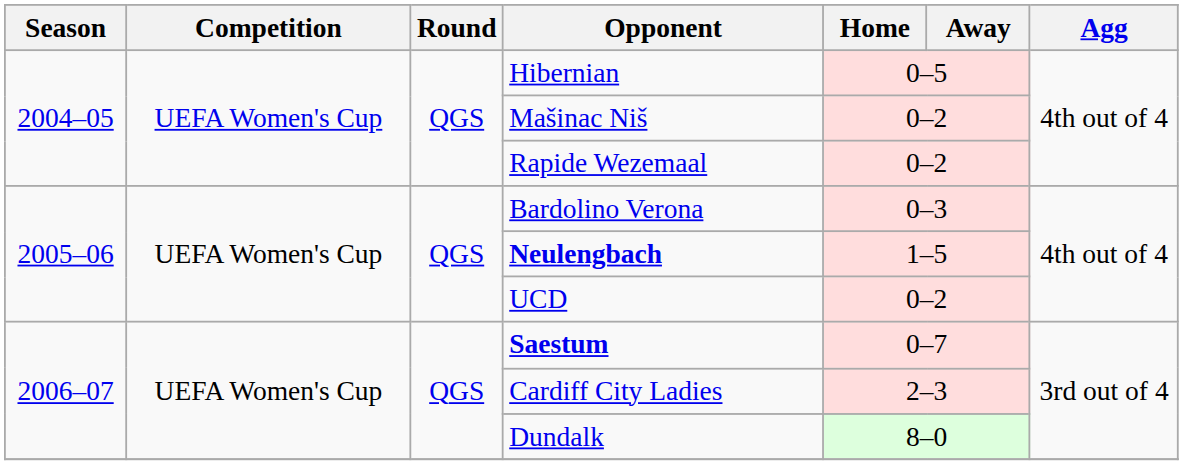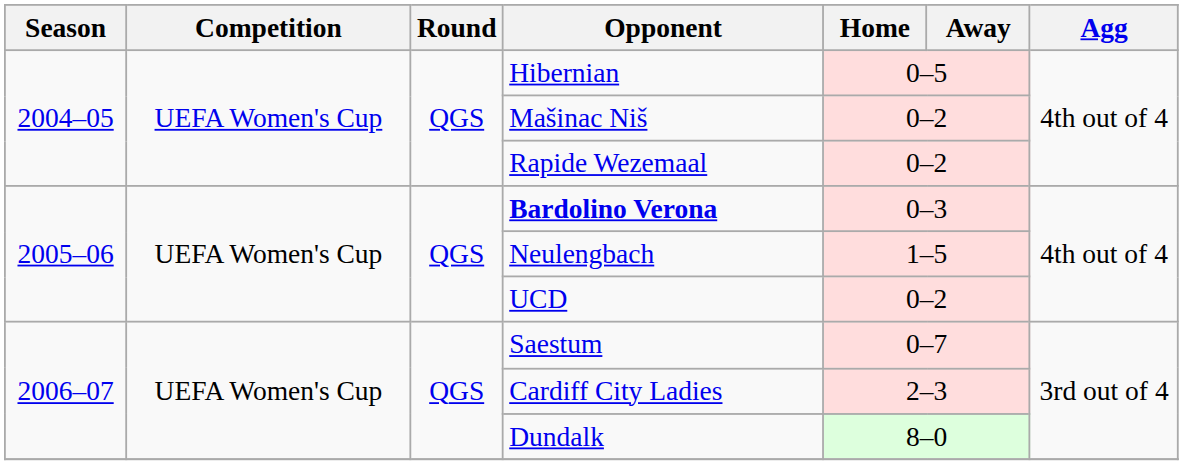Bardolino Verona | Opponent: normal -> bold
Neulengbach | Opponent: bold -> normal
Saestum | Opponent: bold -> normal
